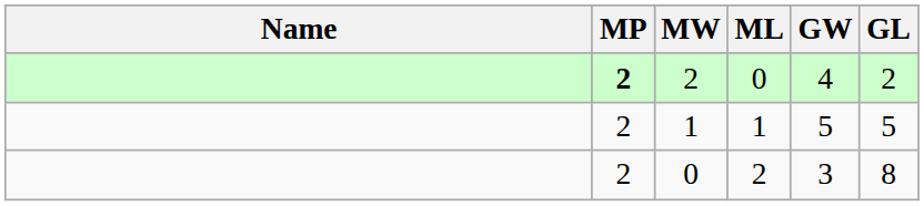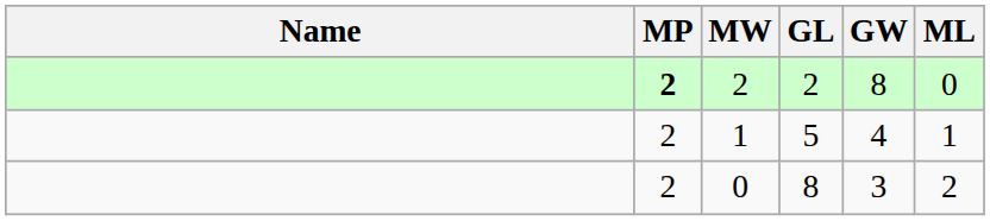columns swapped: ML <-> GL
row 2 | GW: 4 -> 8
row 3 | GW: 5 -> 4
